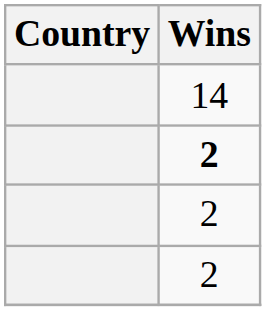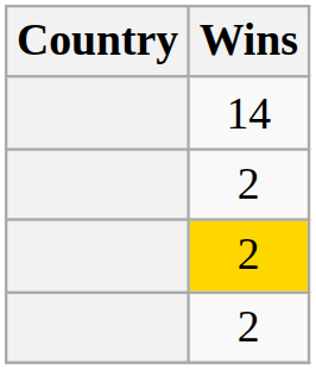row 3 | Wins: bold -> normal
row 4 | Wins: no background -> gold background
